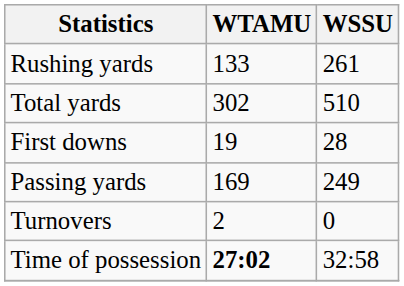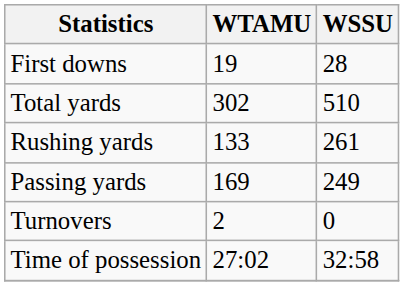rows swapped: First downs <-> Rushing yards
Time of possession | WTAMU: bold -> normal
